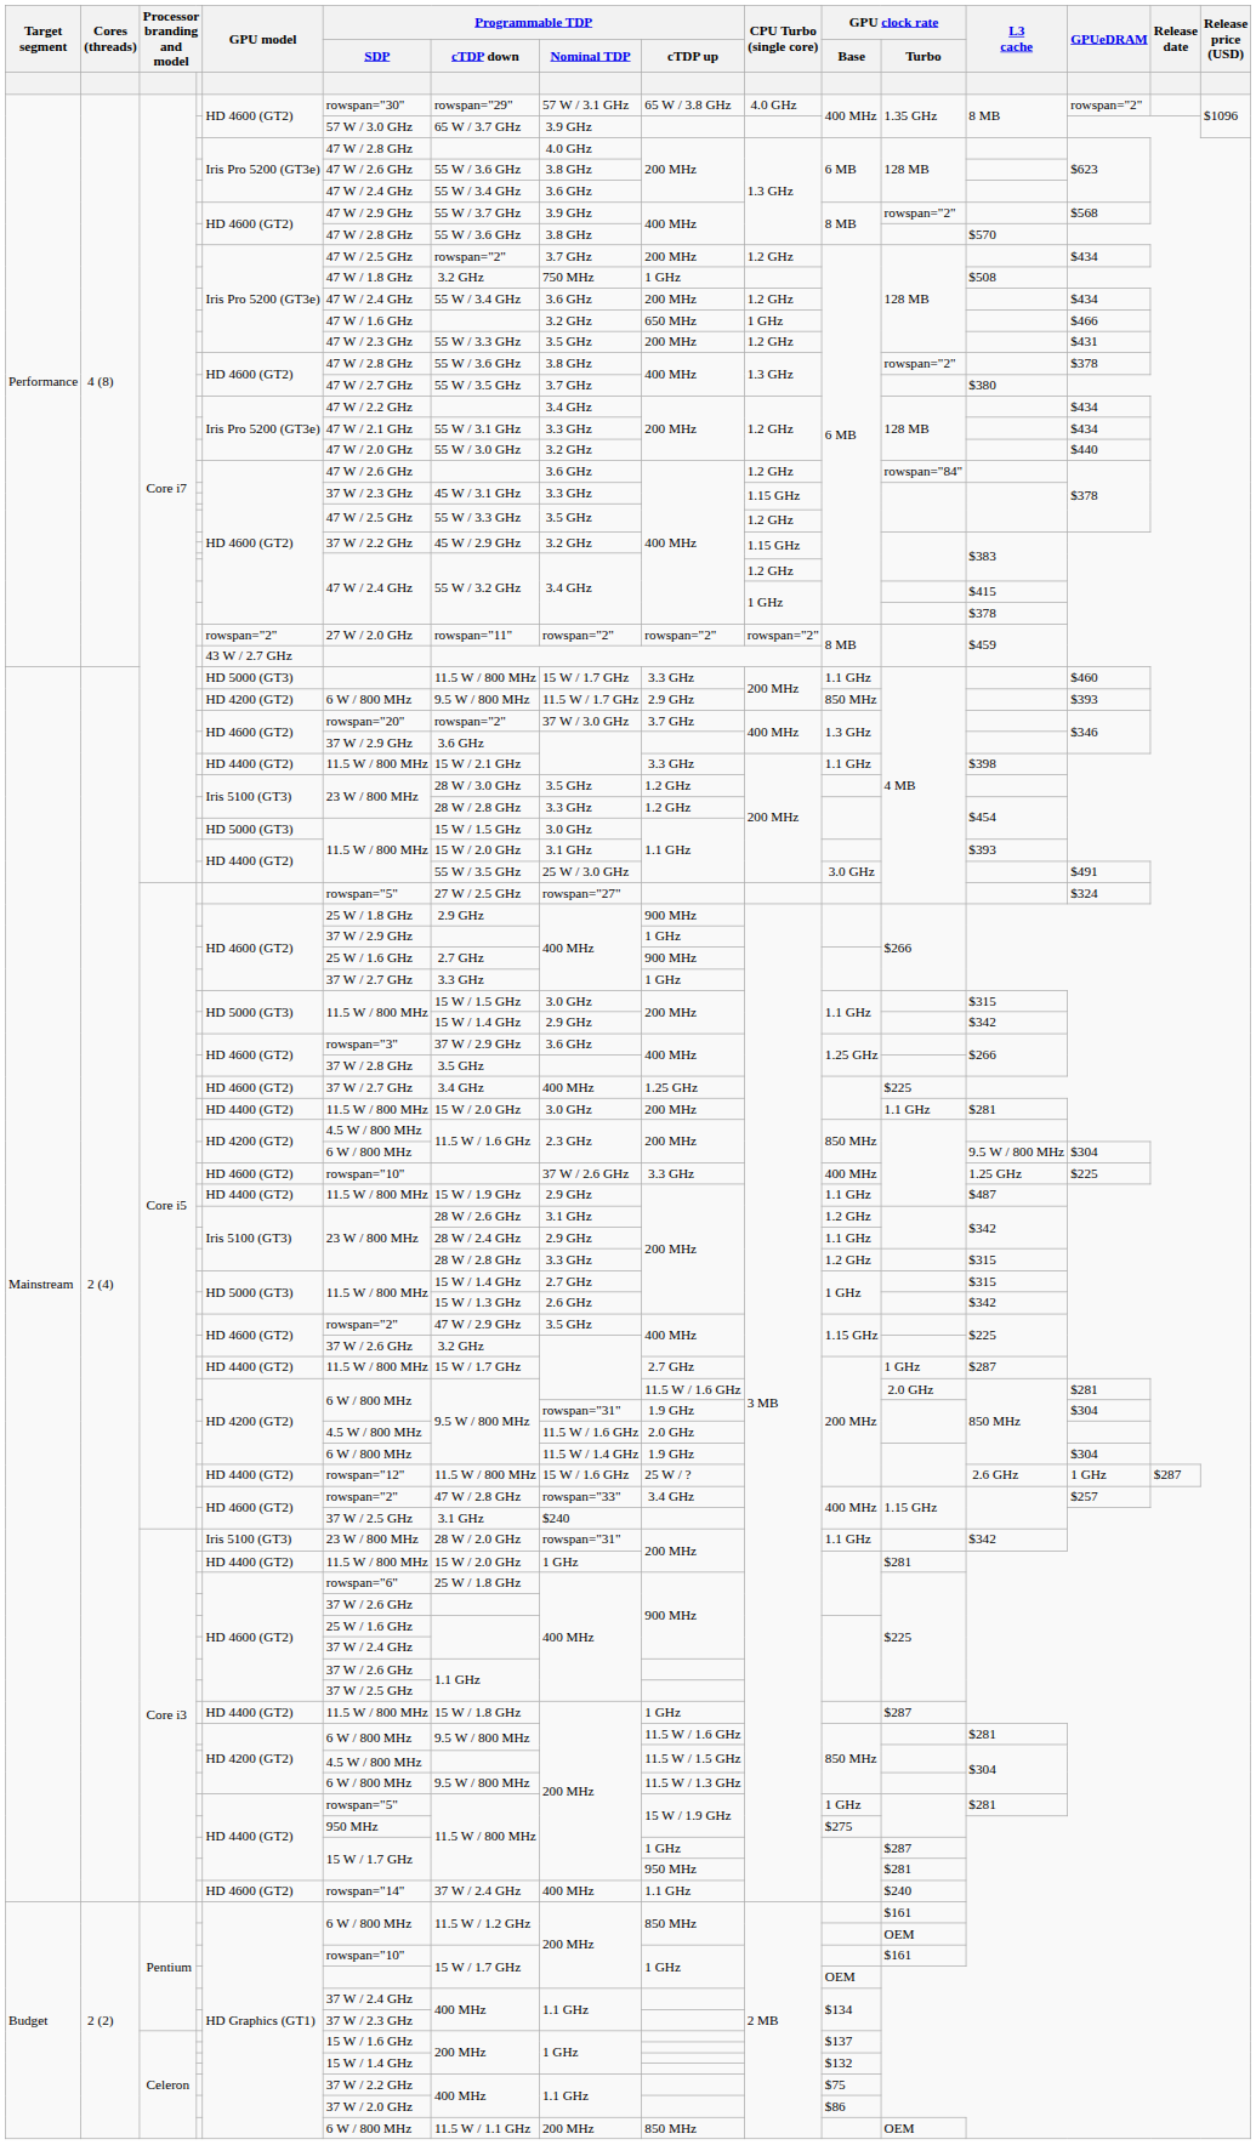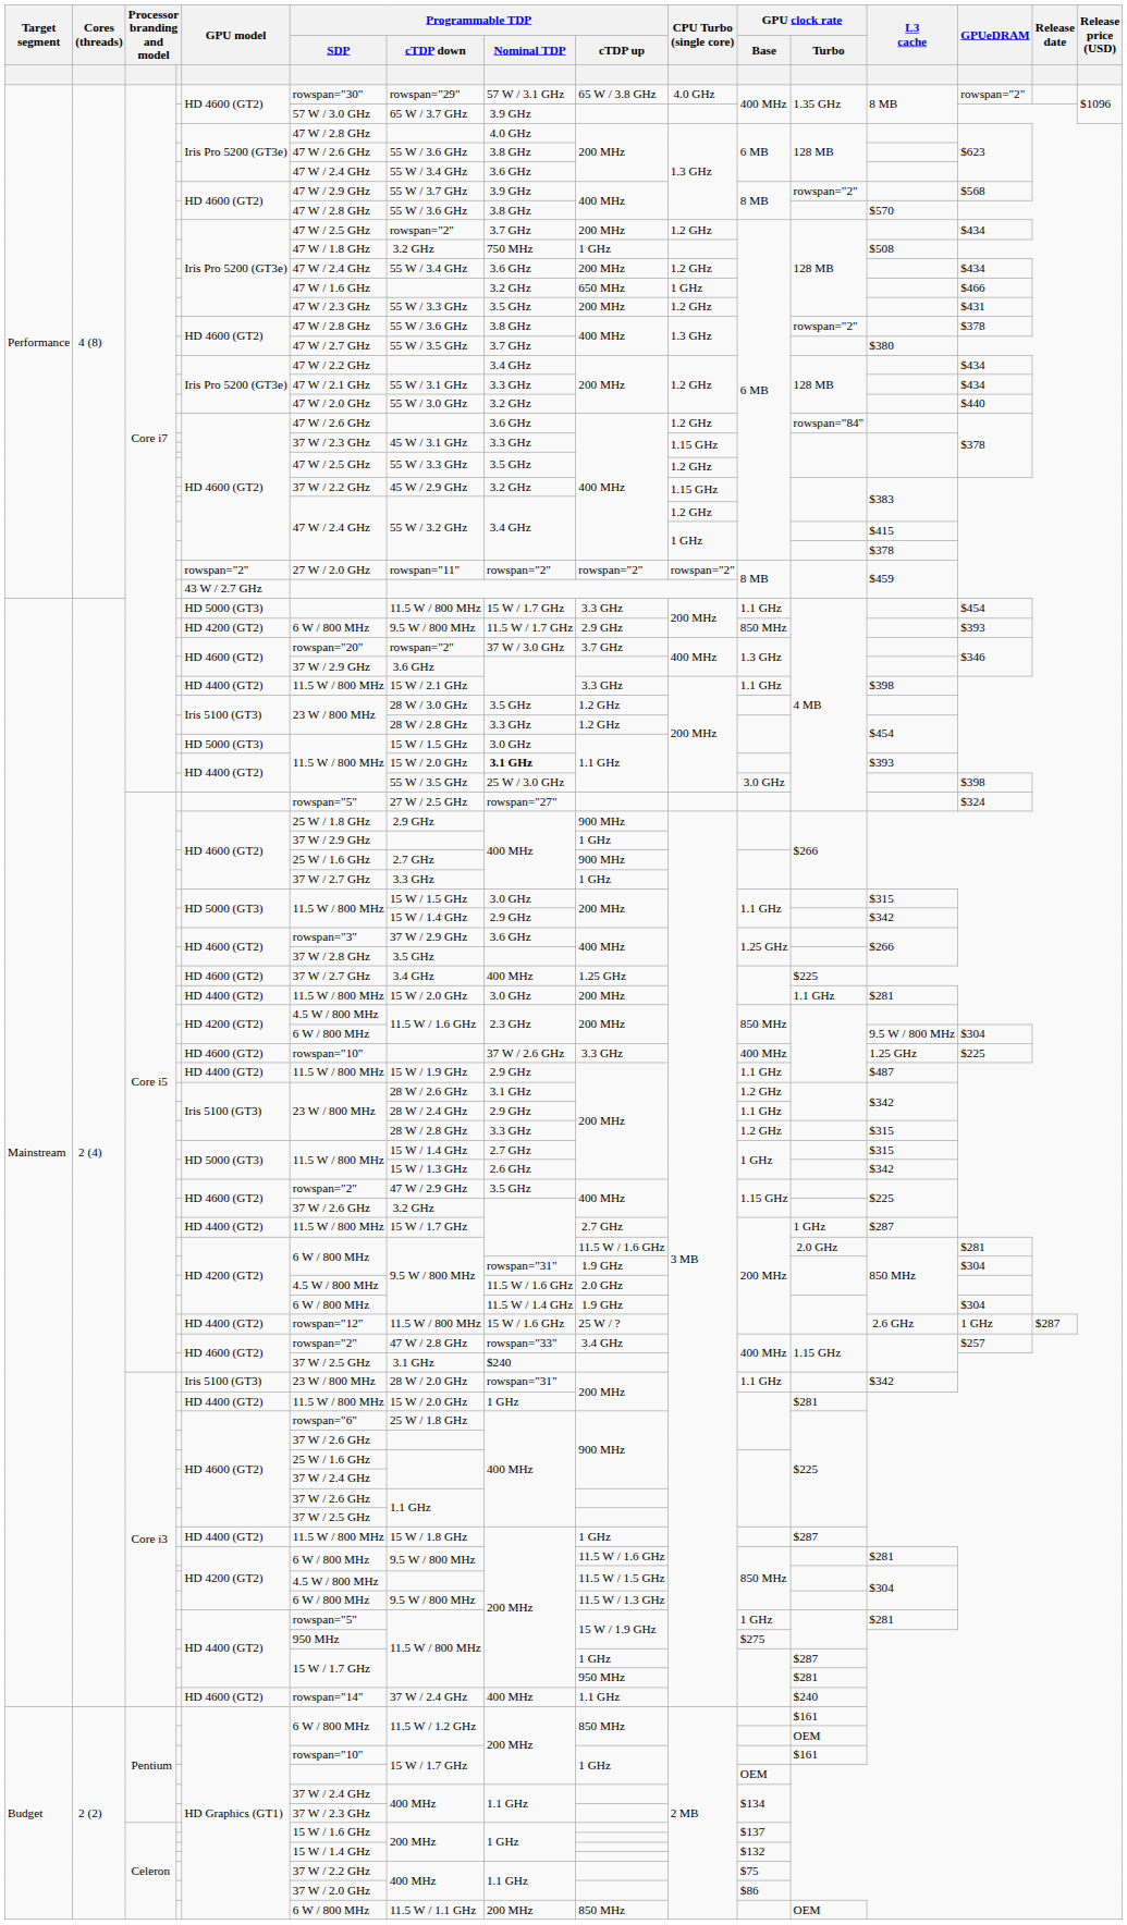row 34 | GPUeDRAM: $460 -> $454
row 42 | Programmable TDP / Nominal TDP: normal -> bold
row 43 | GPUeDRAM: $491 -> $398
